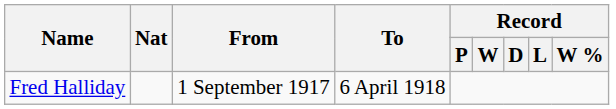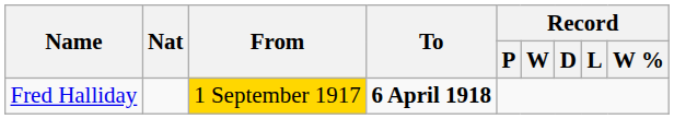Fred Halliday | From: no background -> gold background
Fred Halliday | To: normal -> bold
